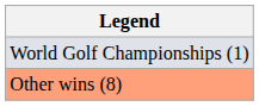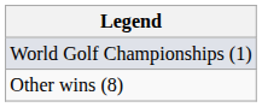row 3 | column 1: lightsalmon background -> no background
